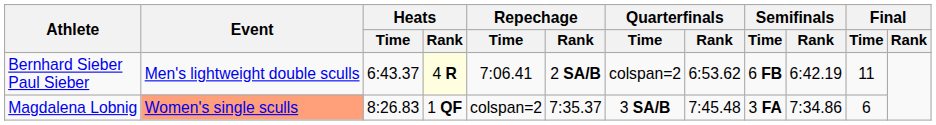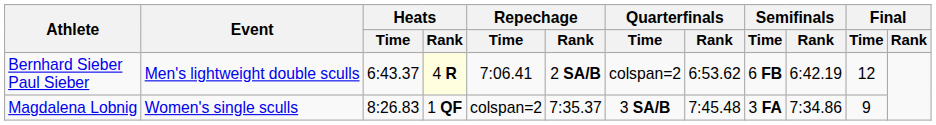Bernhard Sieber Paul Sieber | Final / Time: 11 -> 12
Magdalena Lobnig | Event: lightsalmon background -> no background
Magdalena Lobnig | Final / Time: 6 -> 9
